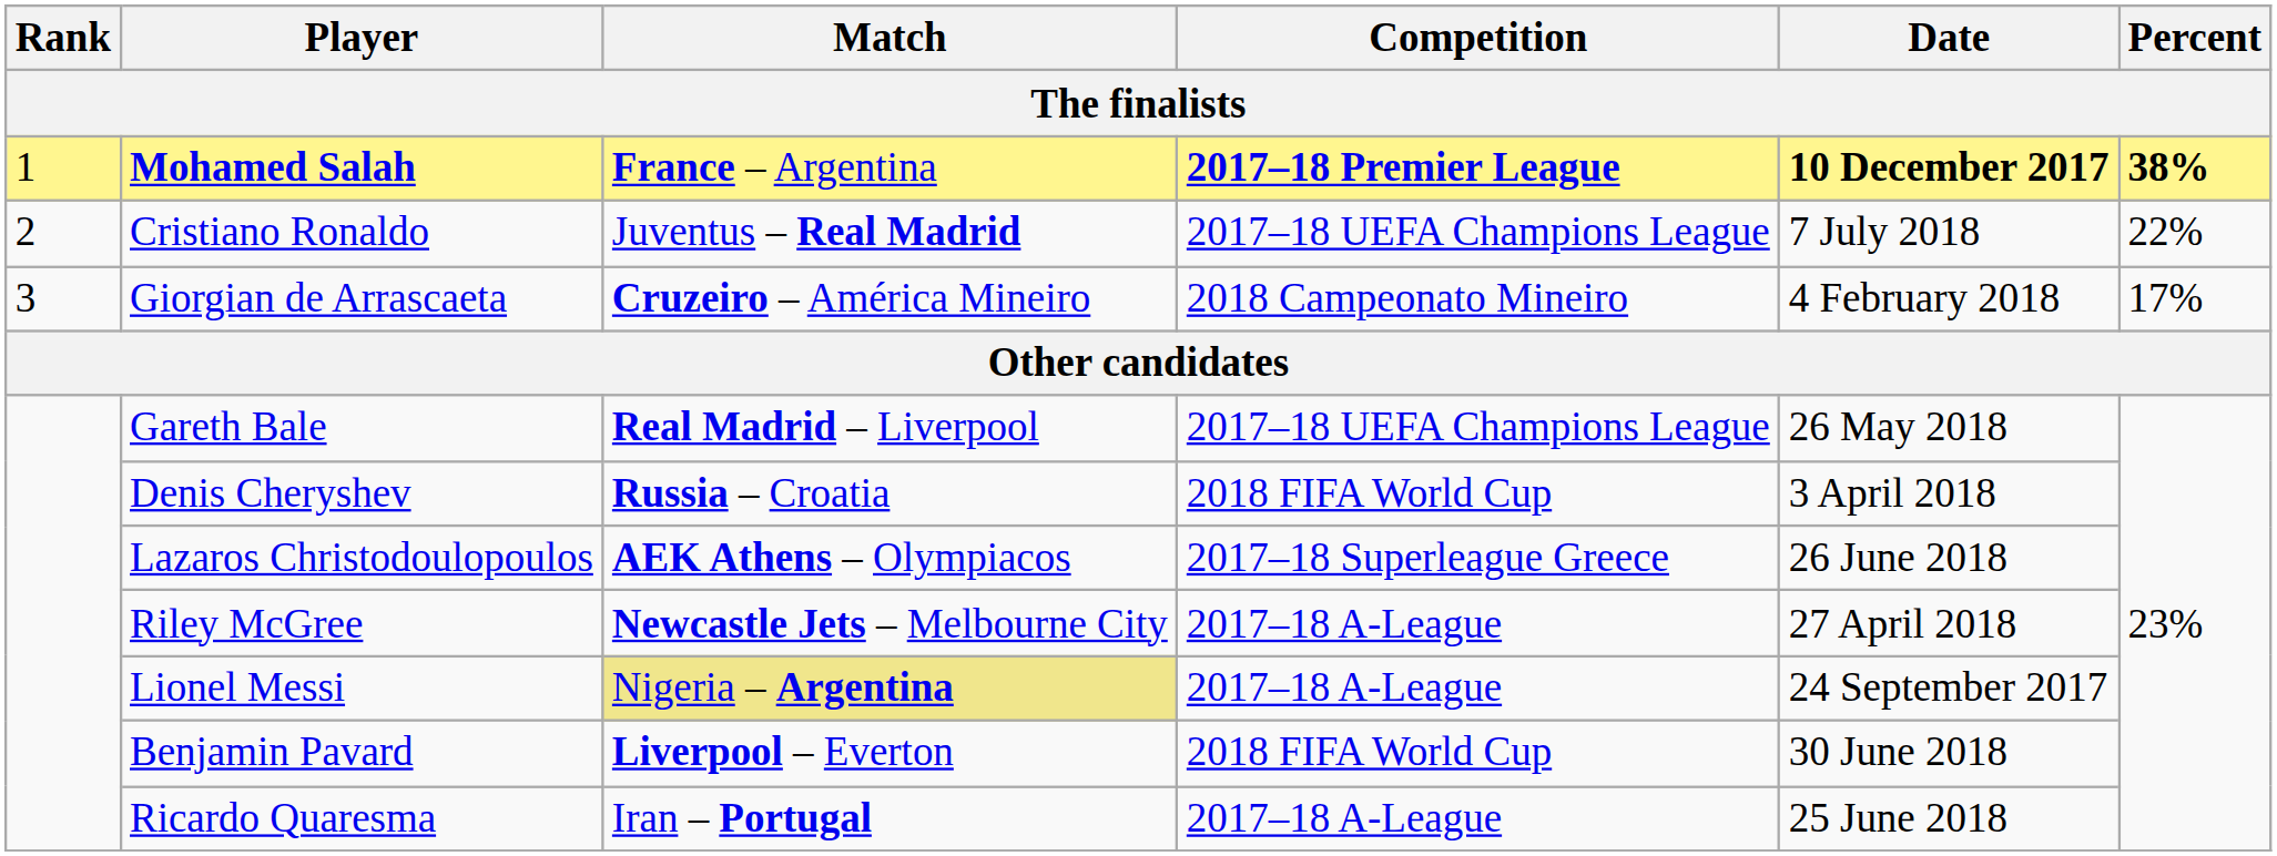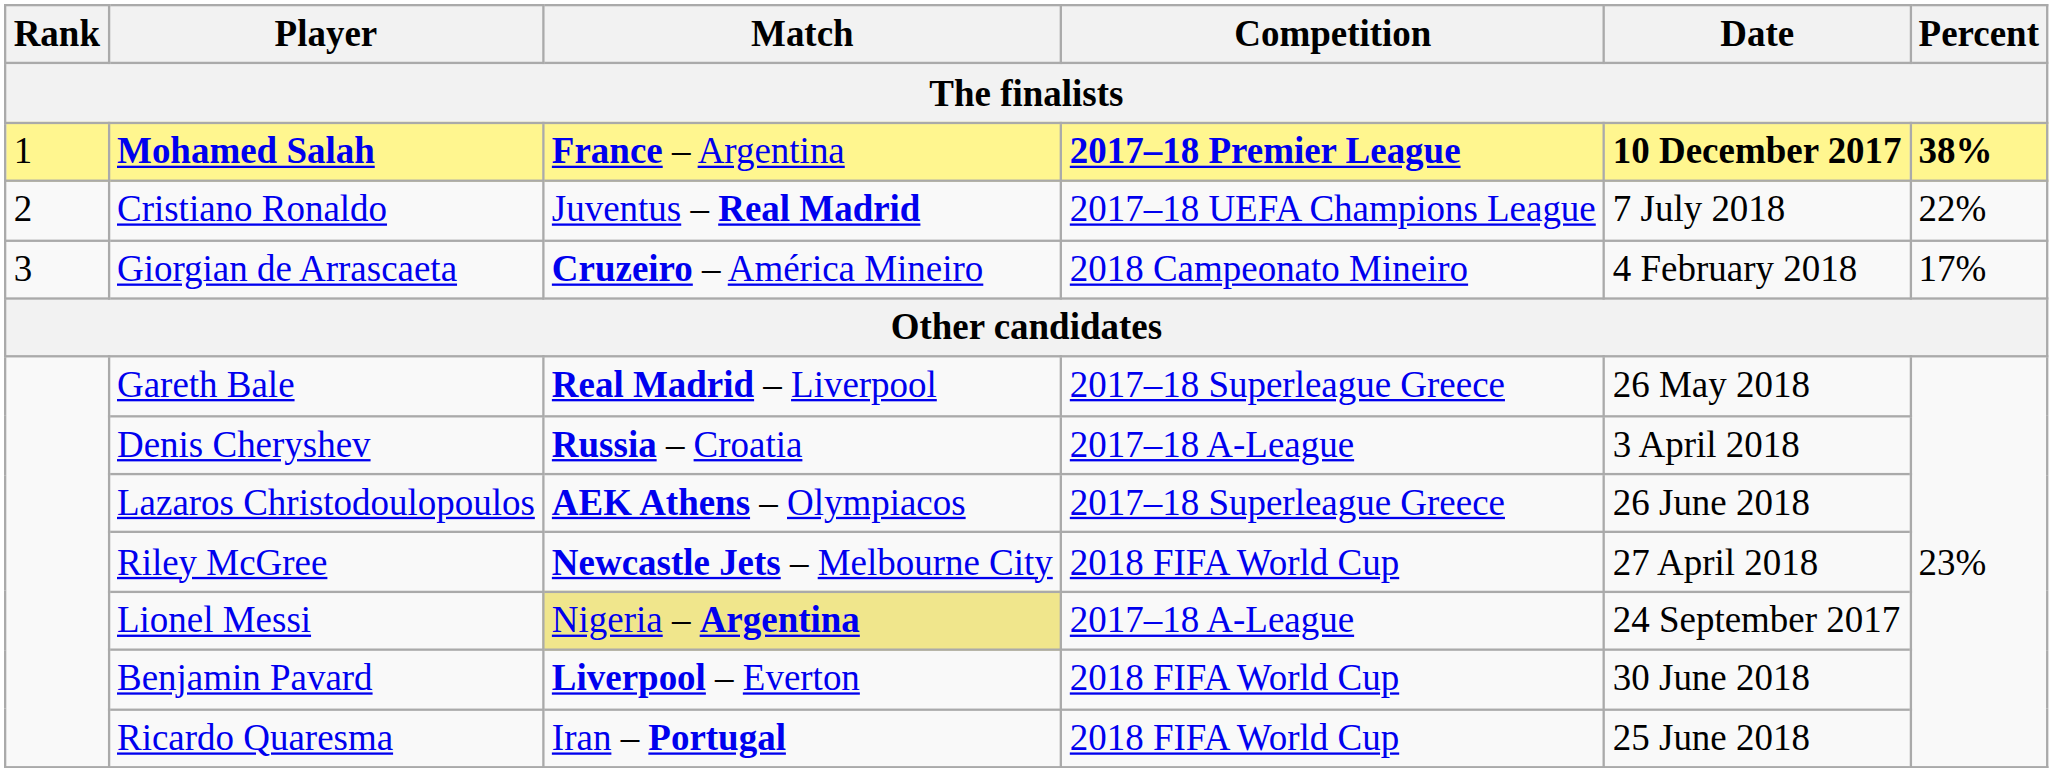Gareth Bale | Competition: 2017–18 UEFA Champions League -> 2017–18 Superleague Greece
Denis Cheryshev | Competition: 2018 FIFA World Cup -> 2017–18 A-League
Riley McGree | Competition: 2017–18 A-League -> 2018 FIFA World Cup
Ricardo Quaresma | Competition: 2017–18 A-League -> 2018 FIFA World Cup
